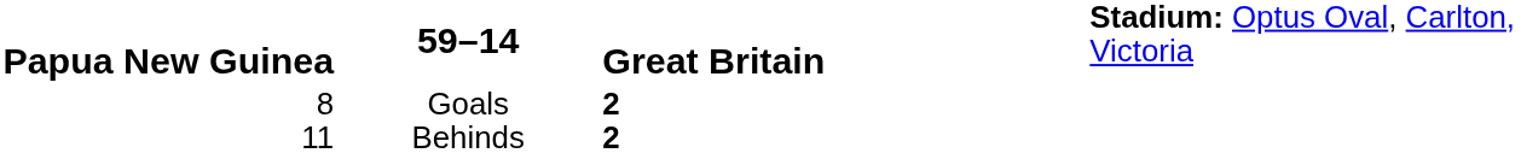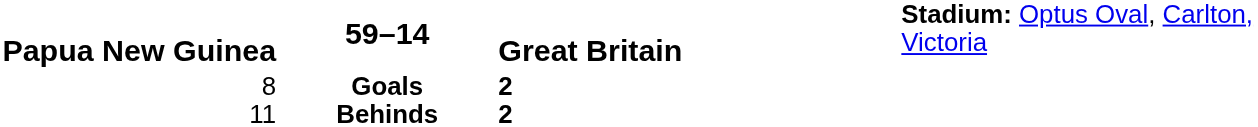8 11 | column 2: normal -> bold
